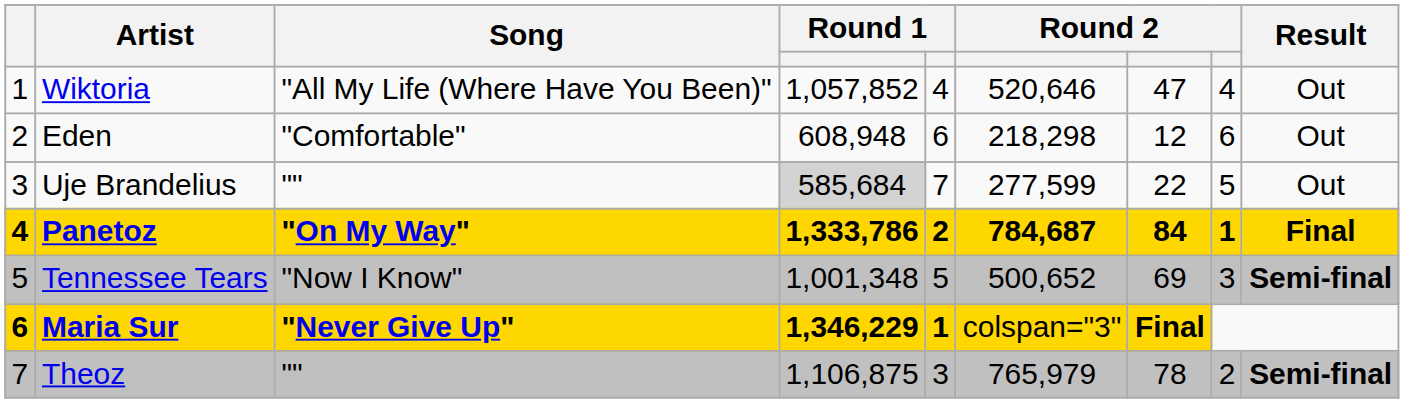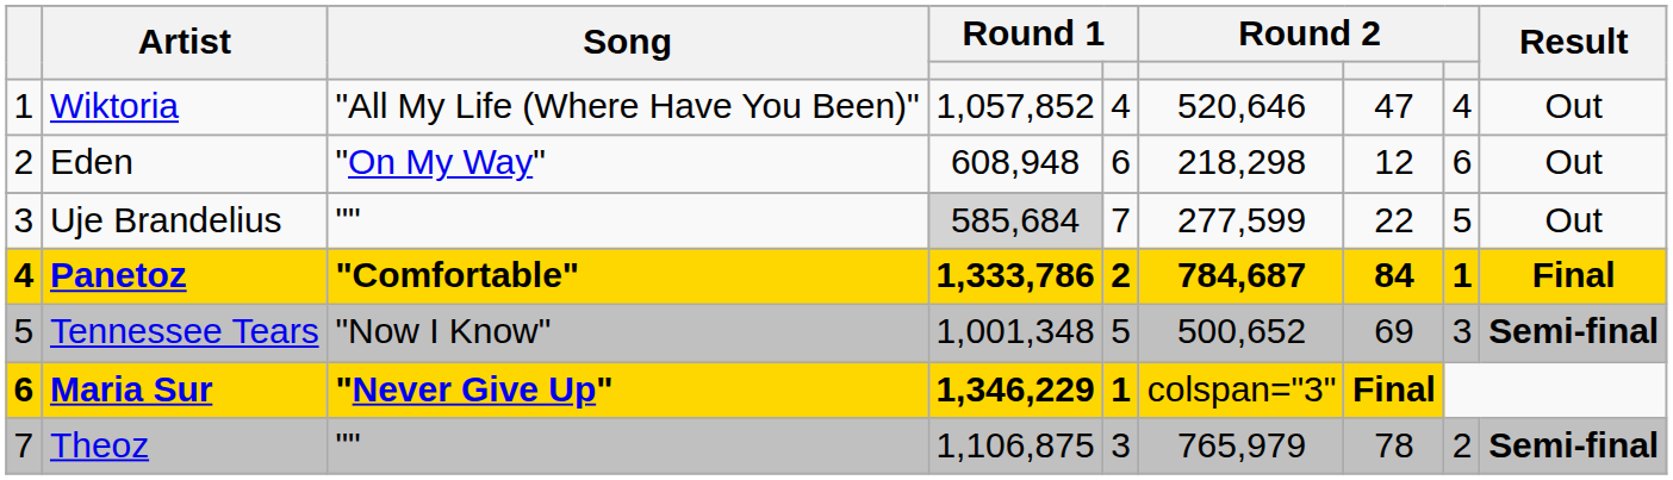Eden | Song: "Comfortable" -> "On My Way"
Panetoz | Song: "On My Way" -> "Comfortable"
